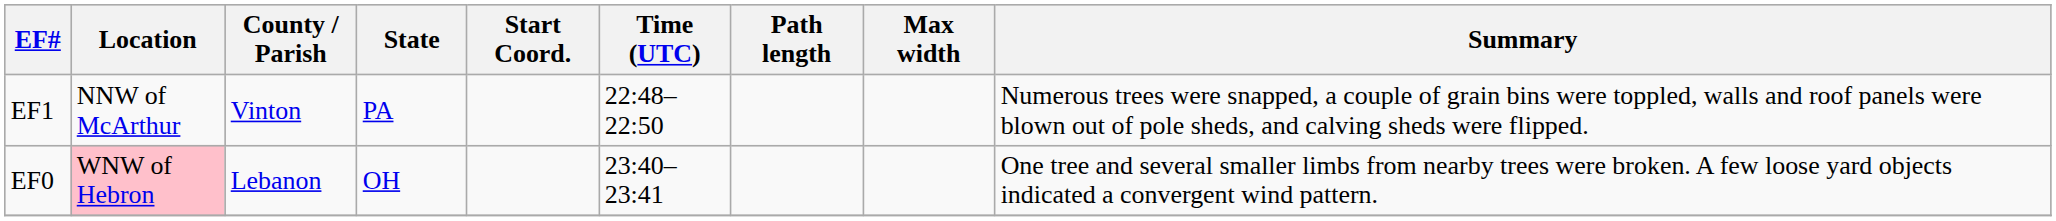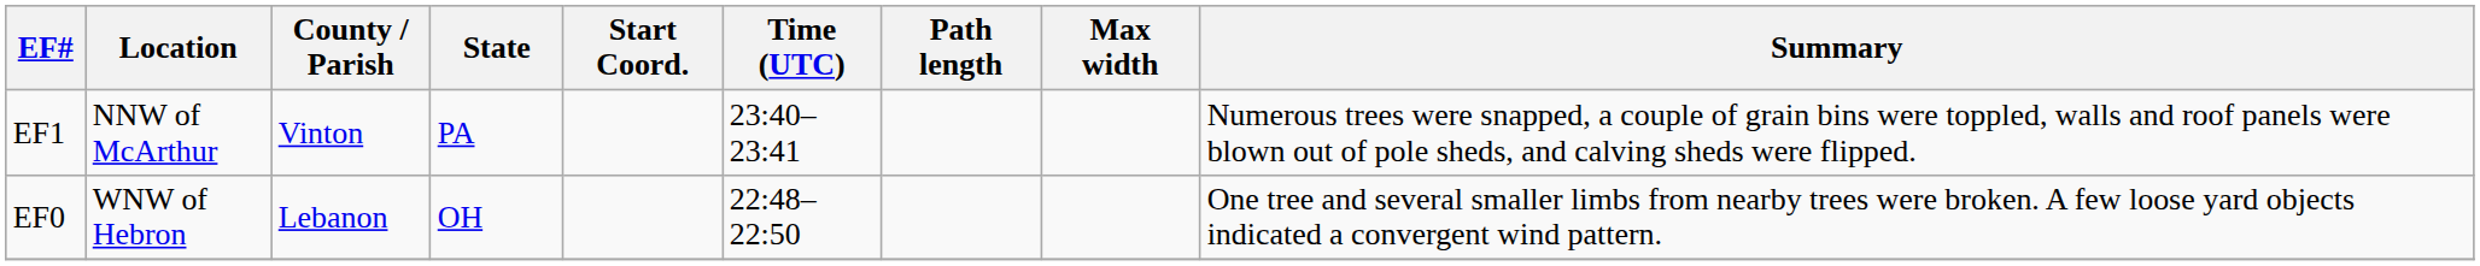EF1 | Time (UTC): 22:48–22:50 -> 23:40–23:41
EF0 | Location: pink background -> no background
EF0 | Time (UTC): 23:40–23:41 -> 22:48–22:50
